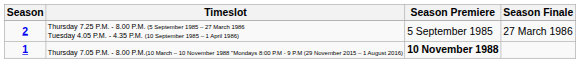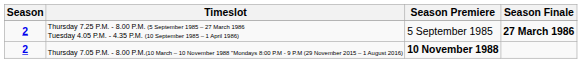row 2 | Season Finale: normal -> bold
row 3 | Season: 1 -> 2
